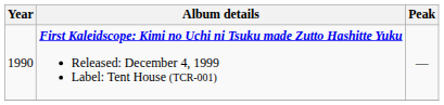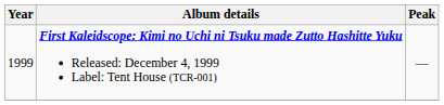row 2 | Year: 1990 -> 1999
